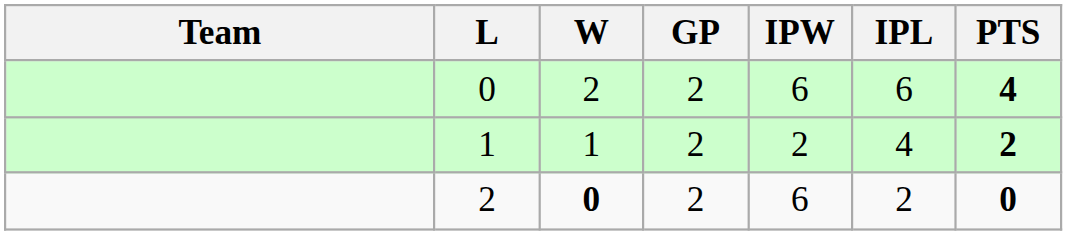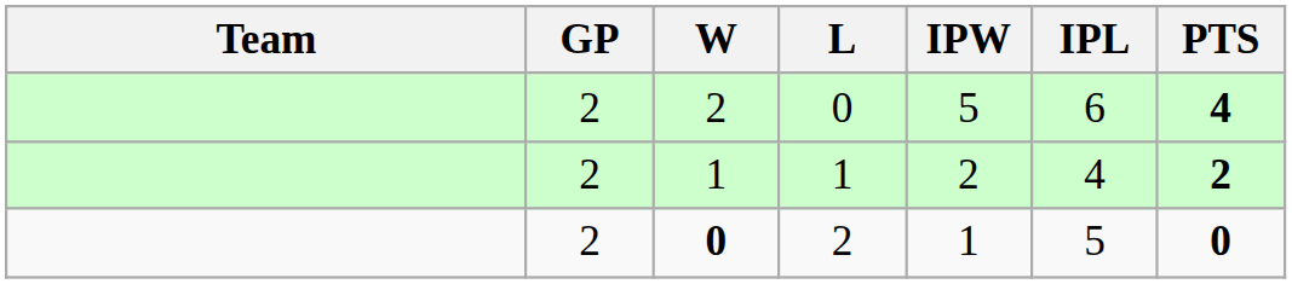columns swapped: GP <-> L
row 2 | IPW: 6 -> 5
row 4 | IPW: 6 -> 1
row 4 | IPL: 2 -> 5
